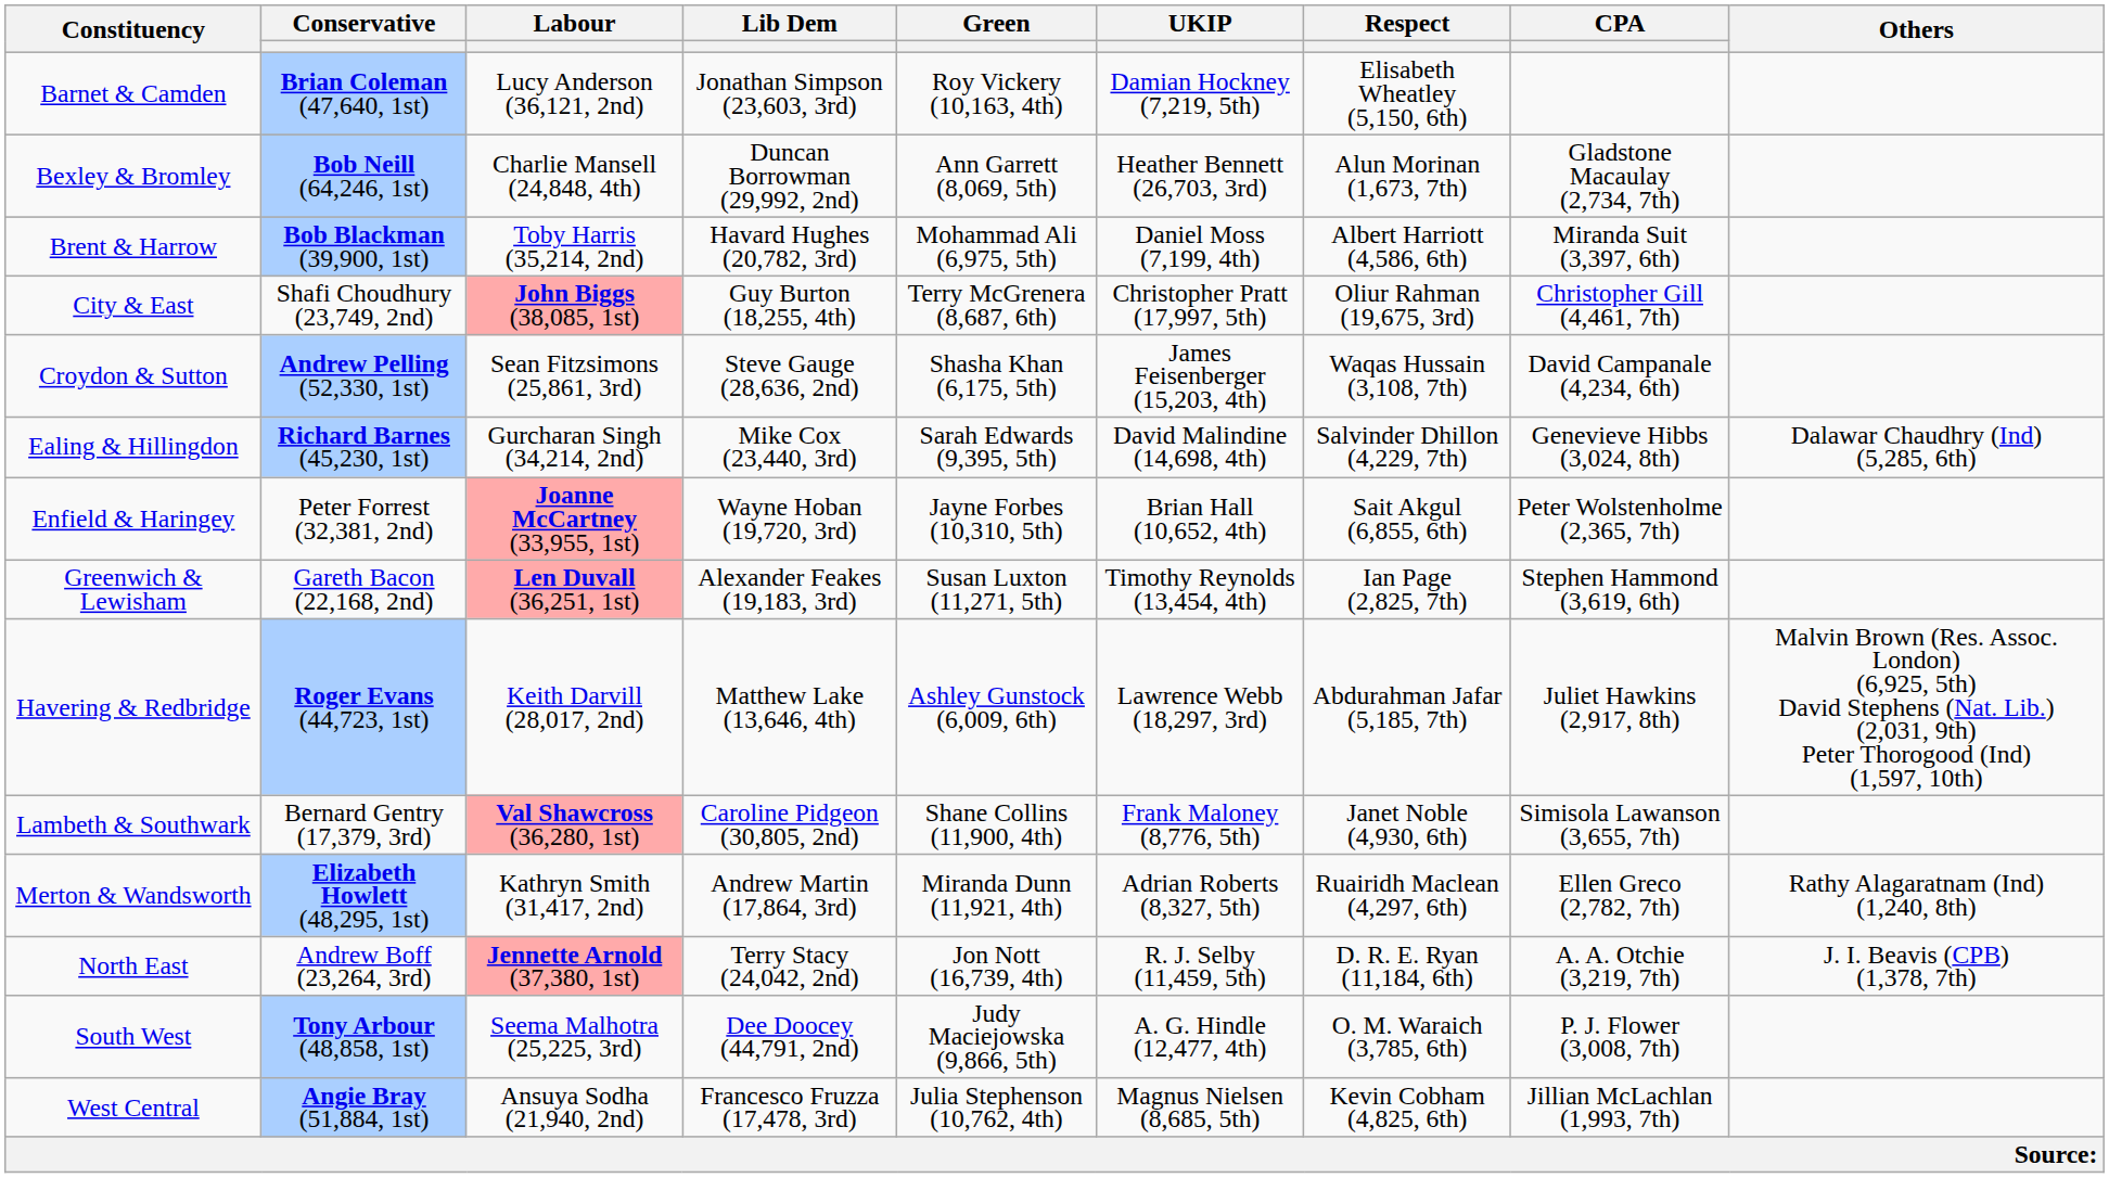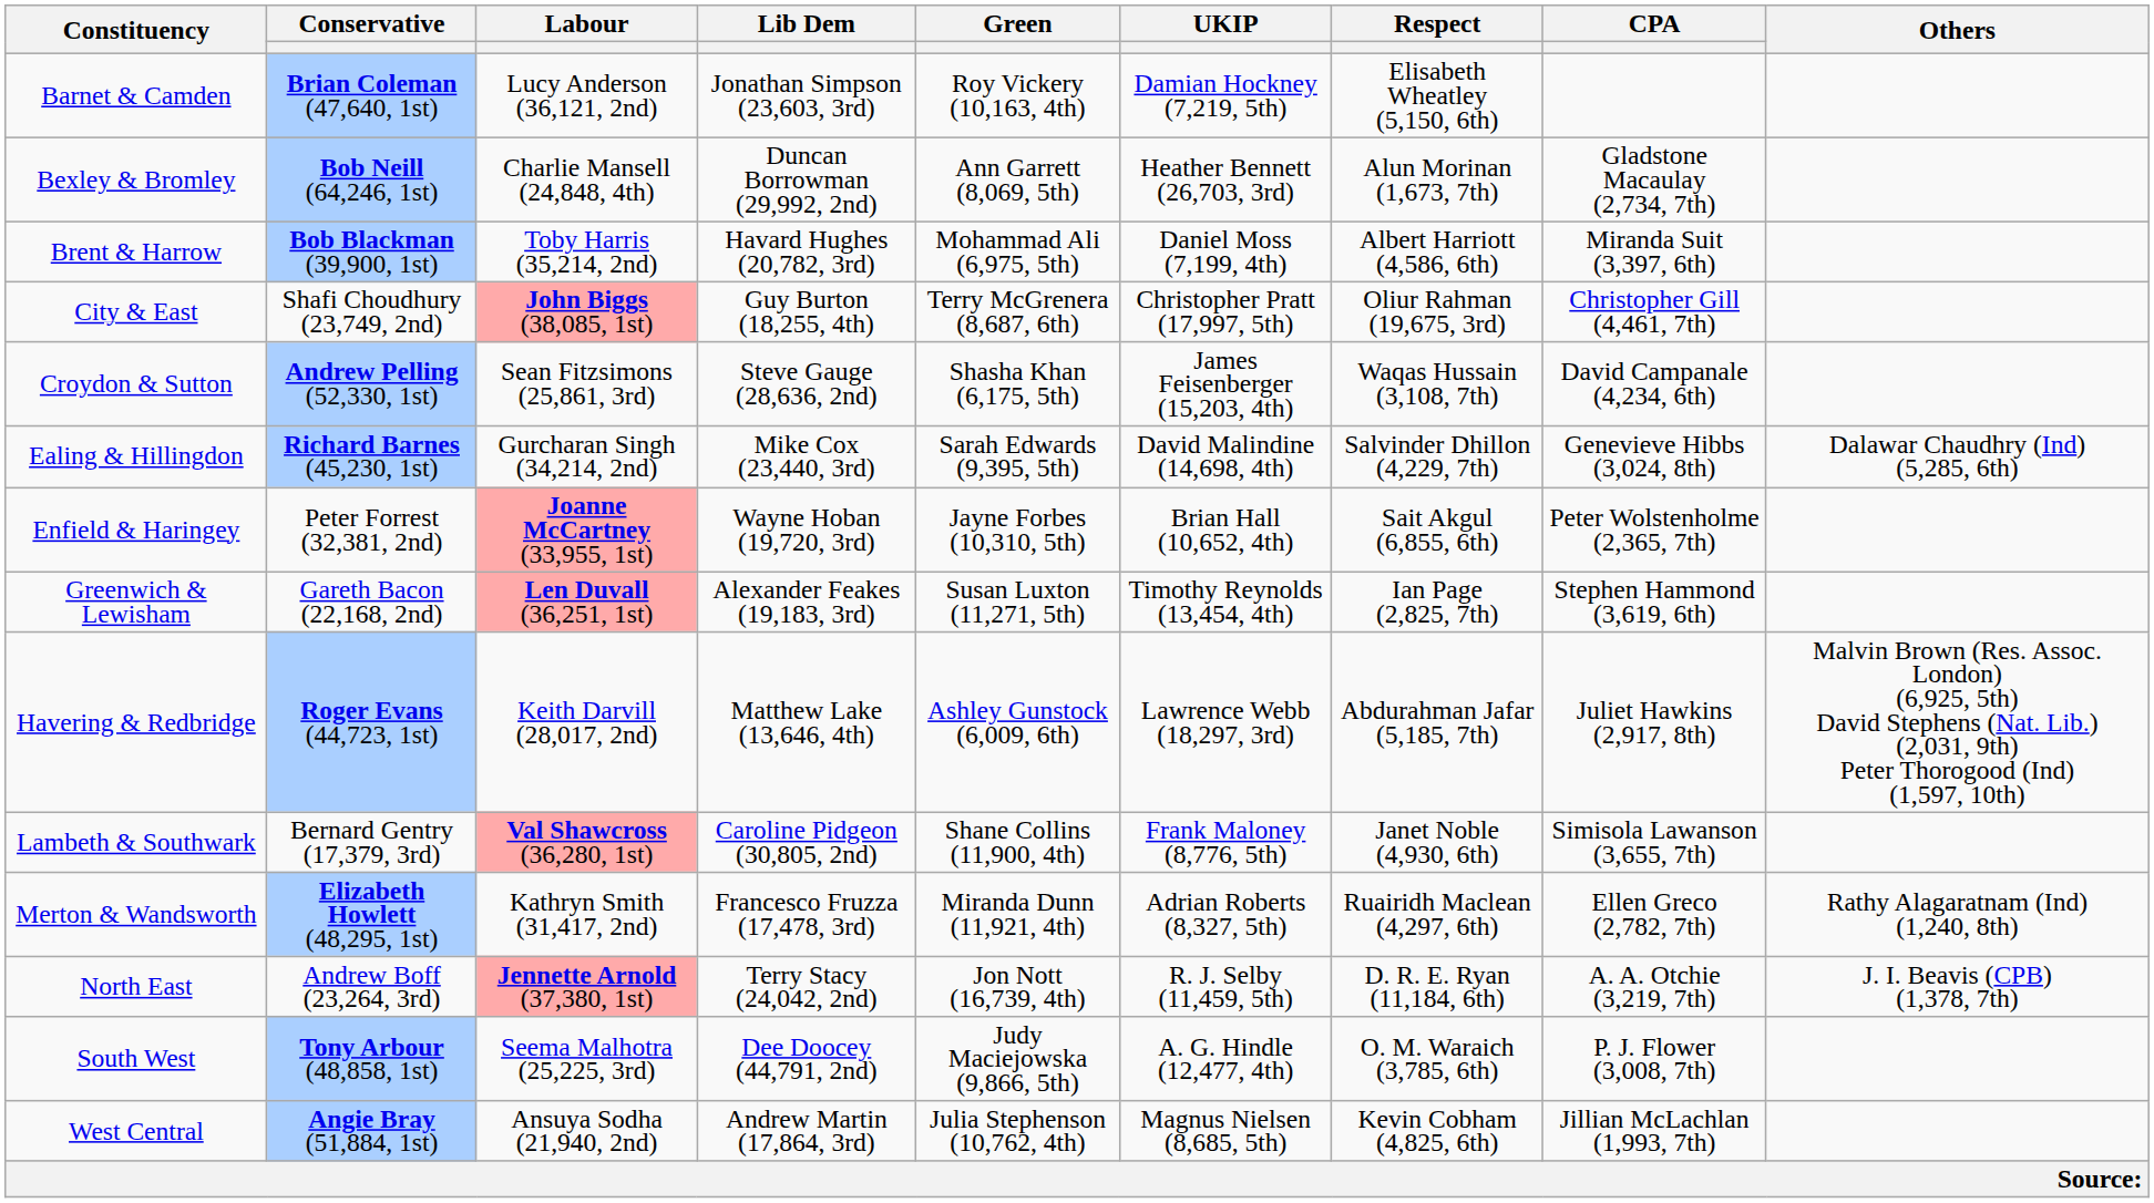Merton & Wandsworth | Lib Dem: Andrew Martin (17,864, 3rd) -> Francesco Fruzza (17,478, 3rd)
West Central | Lib Dem: Francesco Fruzza (17,478, 3rd) -> Andrew Martin (17,864, 3rd)
